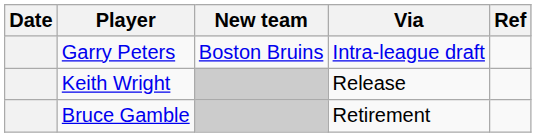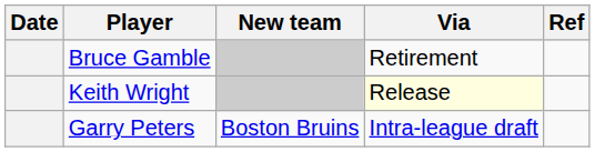rows swapped: Garry Peters <-> Bruce Gamble
Keith Wright | Via: no background -> lightyellow background
